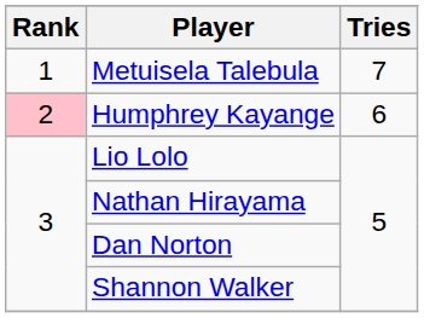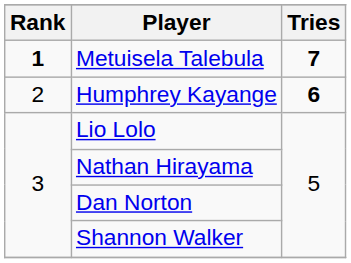Metuisela Talebula | Rank: normal -> bold
Metuisela Talebula | Tries: normal -> bold
Humphrey Kayange | Rank: pink background -> no background
Humphrey Kayange | Tries: normal -> bold
